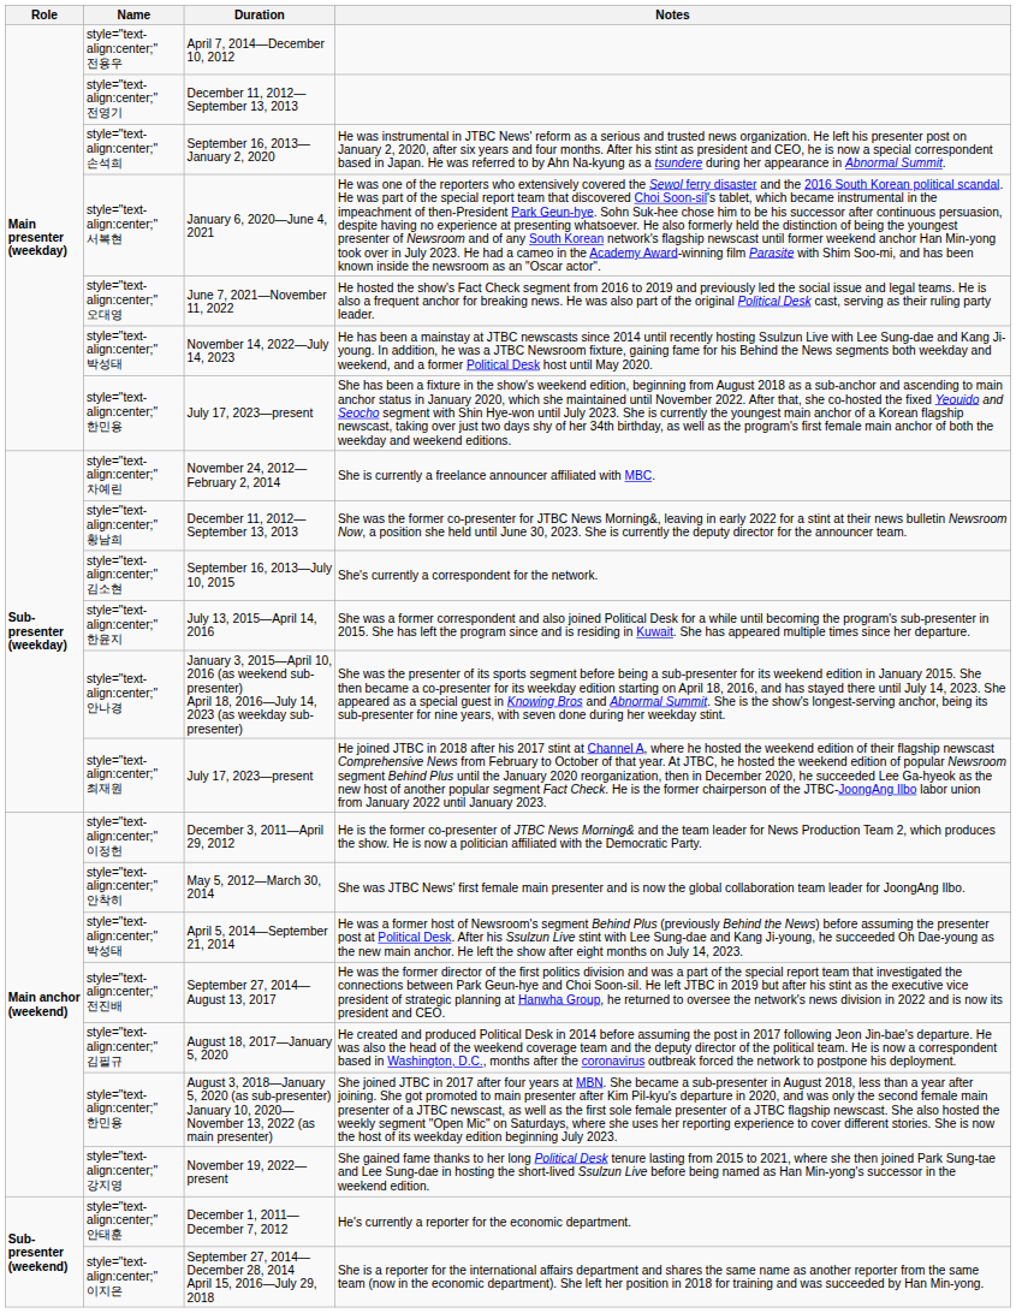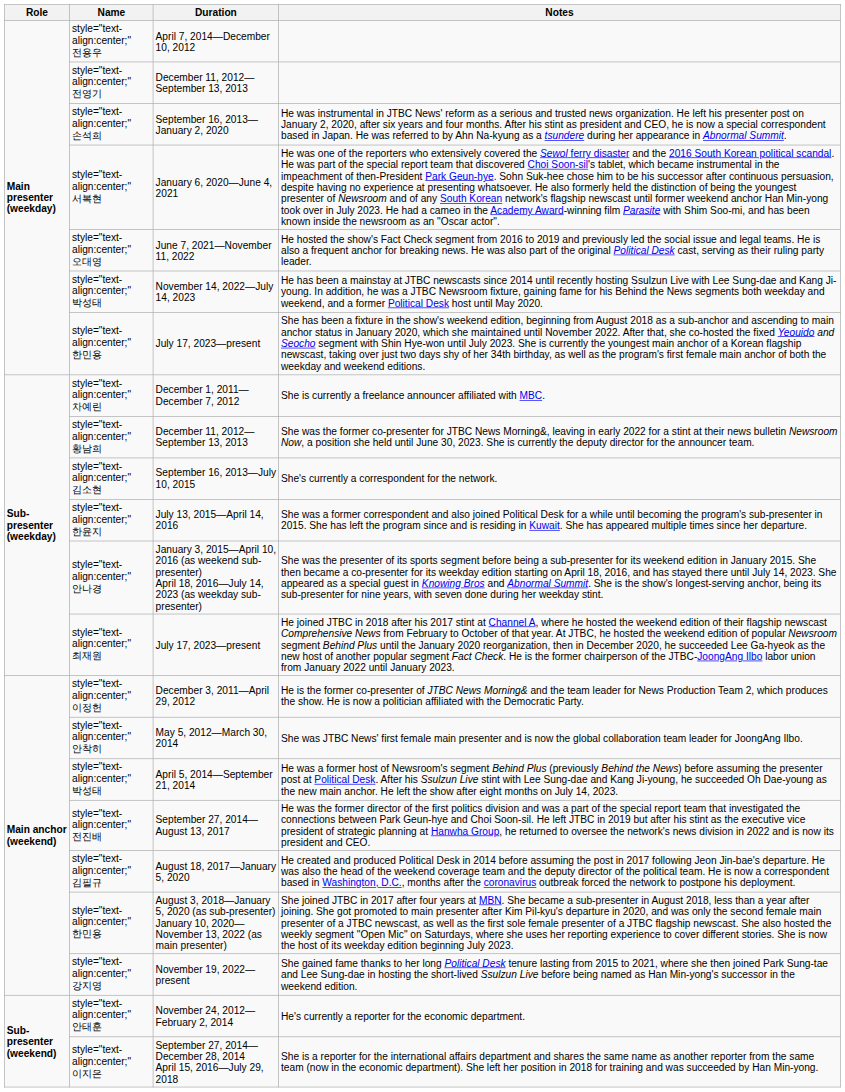She is currently a freelance announcer affiliated with MBC. | Duration: November 24, 2012—February 2, 2014 -> December 1, 2011—December 7, 2012
He's currently a reporter for the economic department. | Duration: December 1, 2011—December 7, 2012 -> November 24, 2012—February 2, 2014
